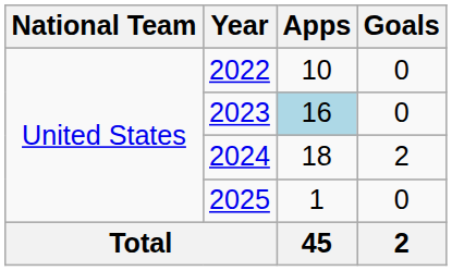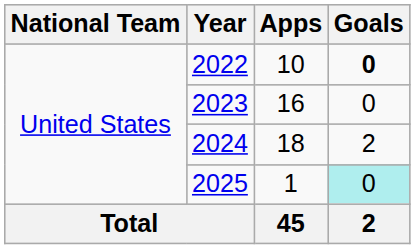2022 | Goals: normal -> bold
2023 | Apps: lightblue background -> no background
2025 | Goals: no background -> paleturquoise background
